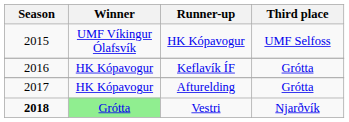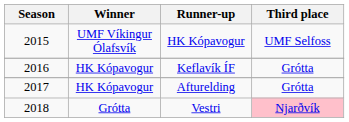Vestri | Season: bold -> normal
Vestri | Winner: lightgreen background -> no background
Vestri | Third place: no background -> pink background
